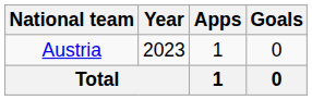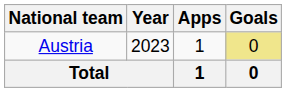Austria | Goals: no background -> khaki background
